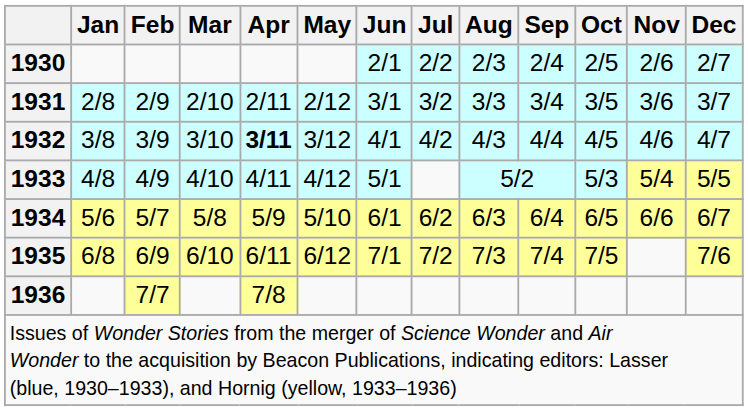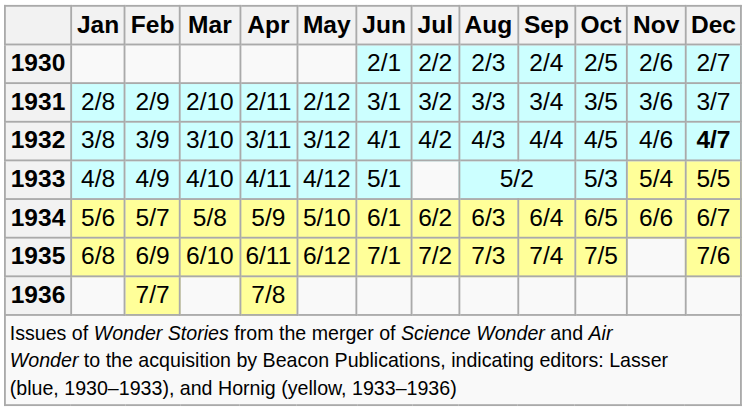1932 | Apr: bold -> normal
1932 | Dec: normal -> bold
